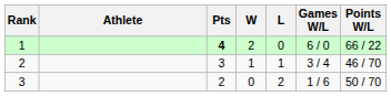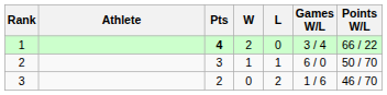row 2 | Games W/L: 6 / 0 -> 3 / 4
row 3 | Games W/L: 3 / 4 -> 6 / 0
row 3 | Points W/L: 46 / 70 -> 50 / 70
row 4 | Points W/L: 50 / 70 -> 46 / 70
